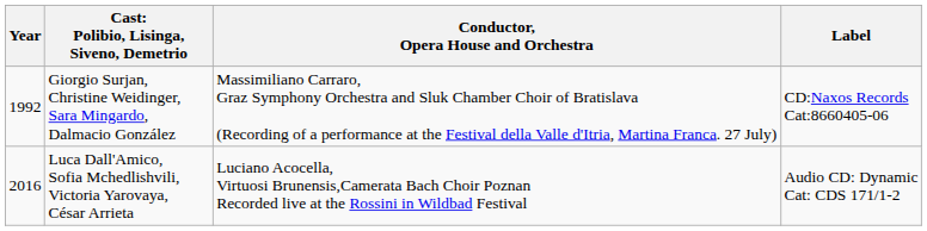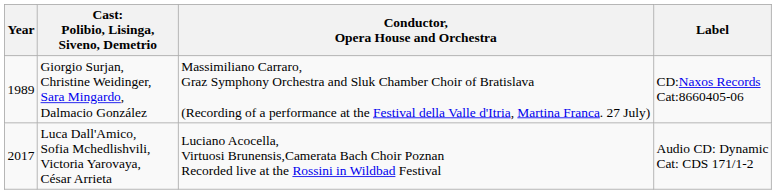row 2 | Year: 1992 -> 1989
row 3 | Year: 2016 -> 2017
